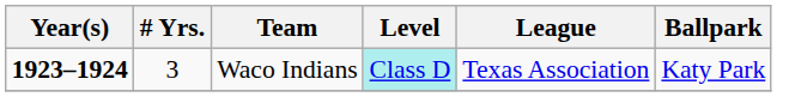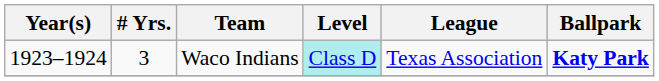Waco Indians | Year(s): bold -> normal
Waco Indians | Ballpark: normal -> bold
